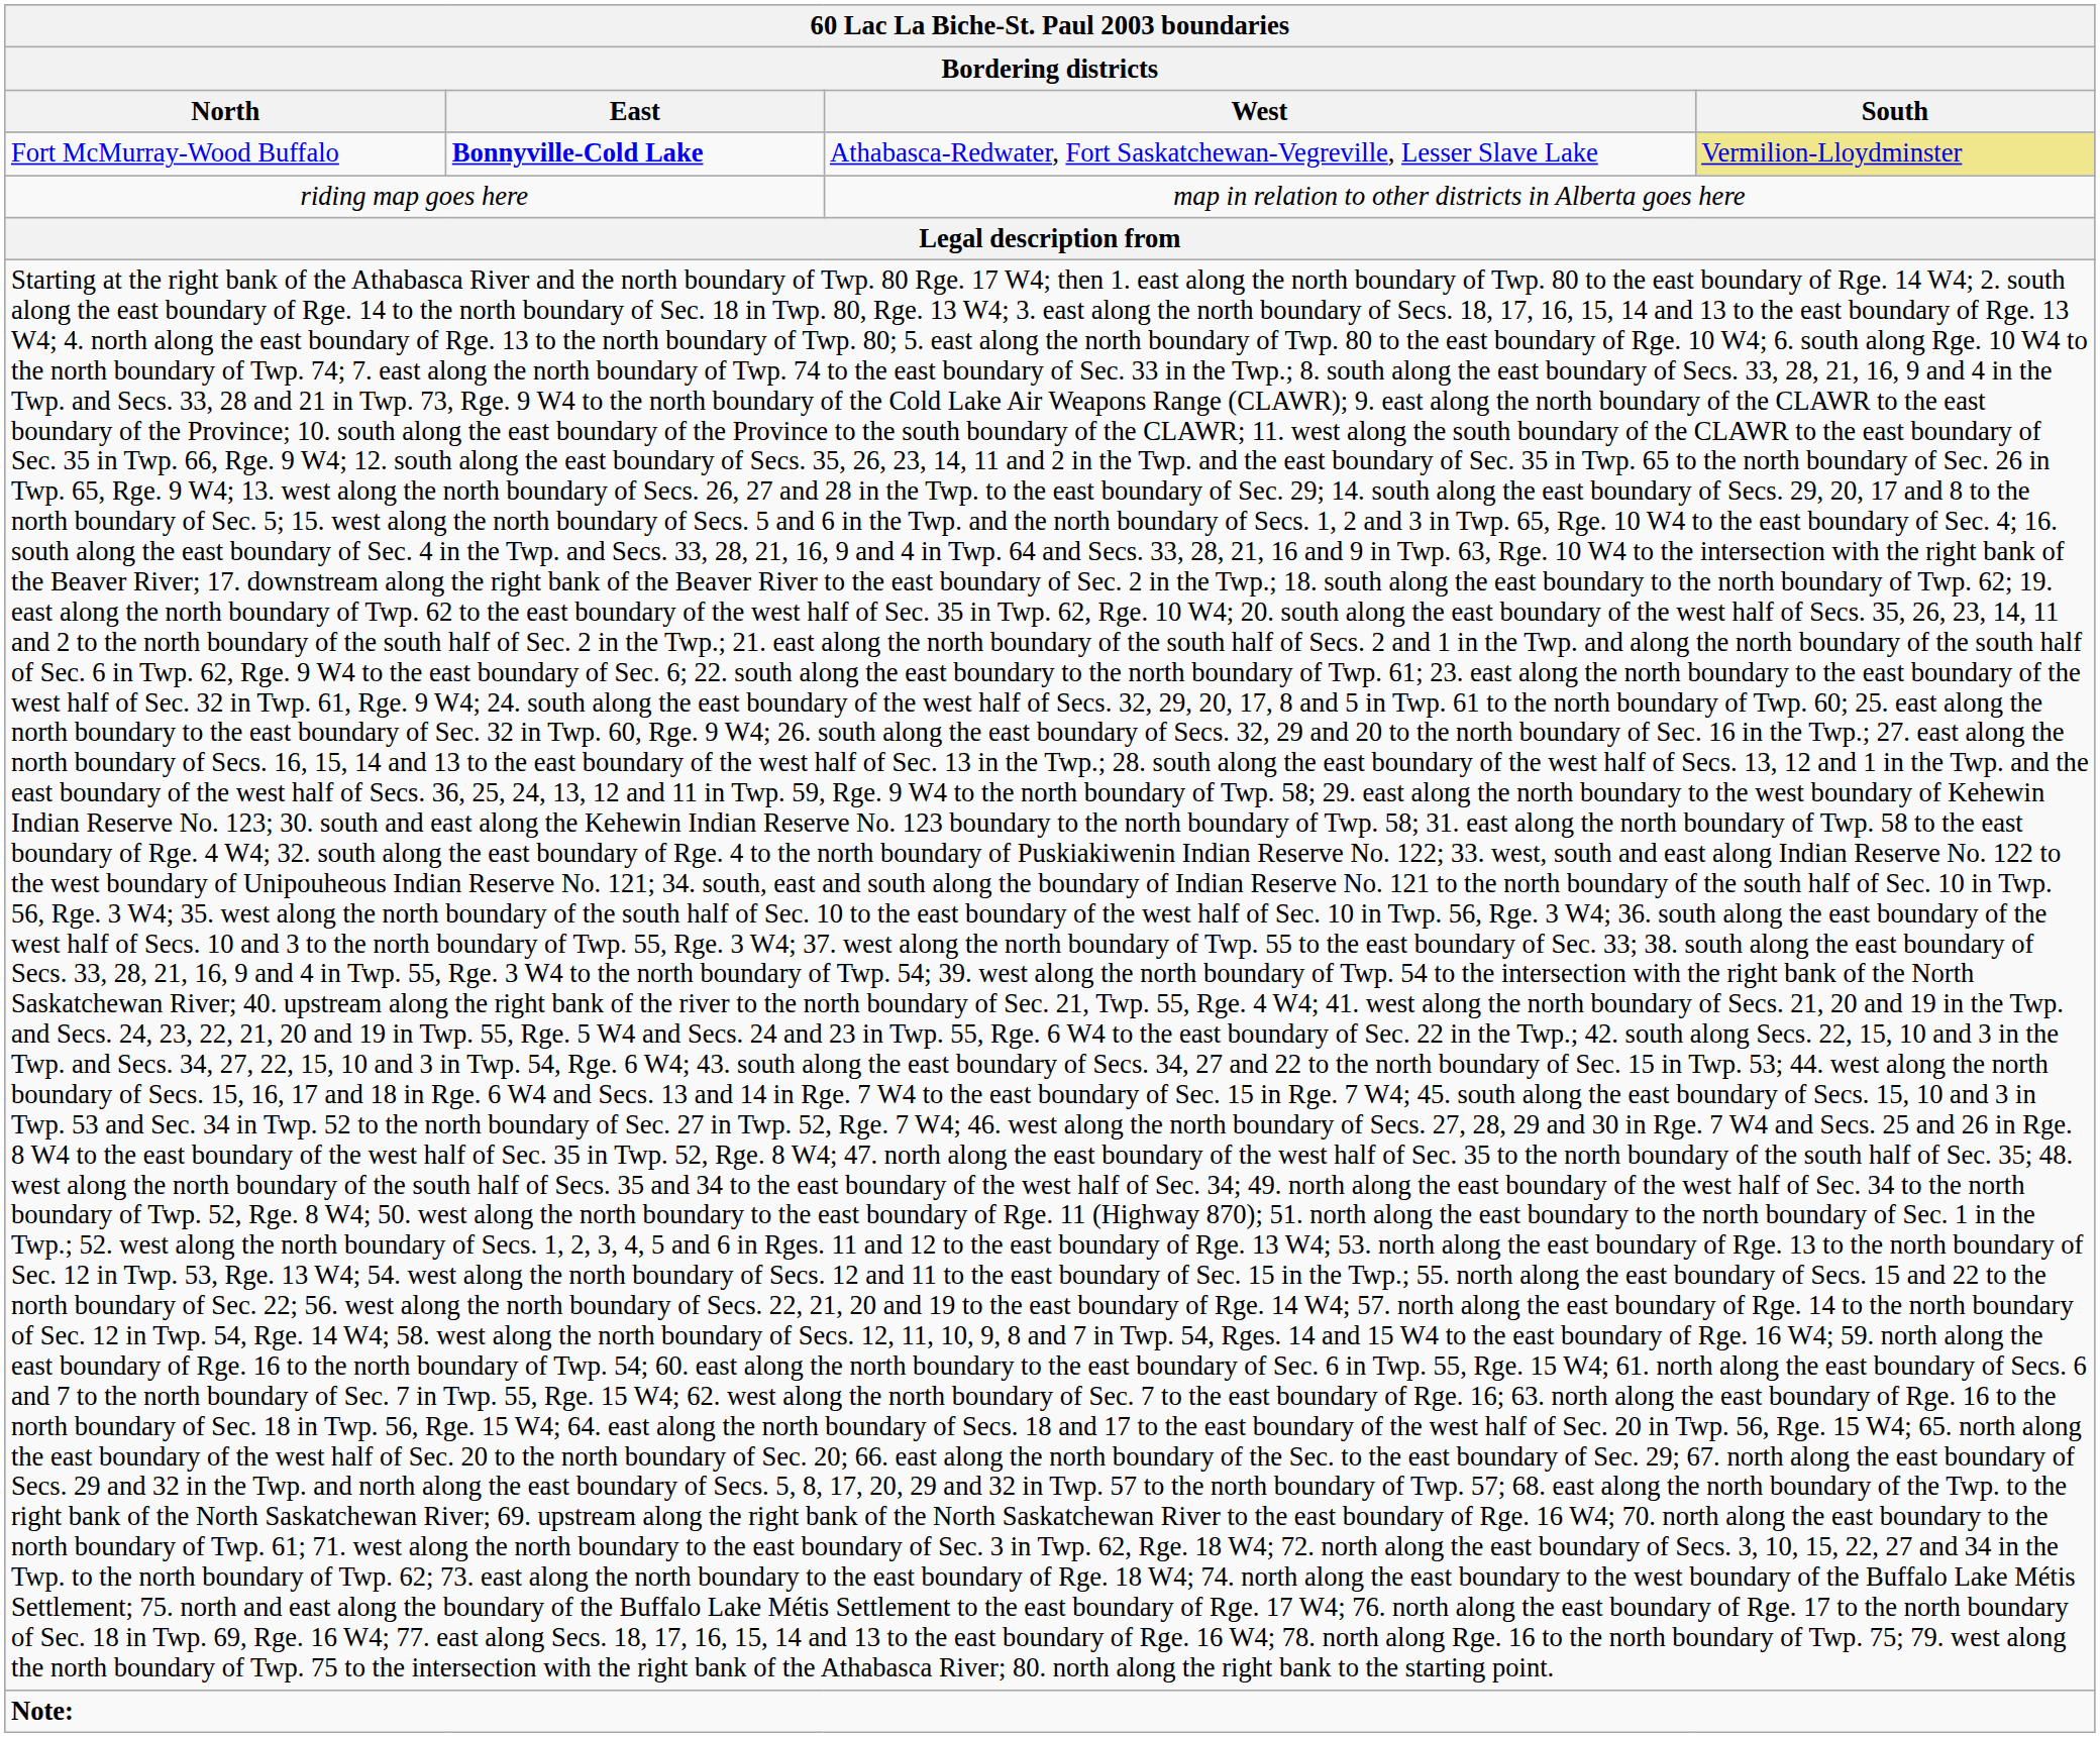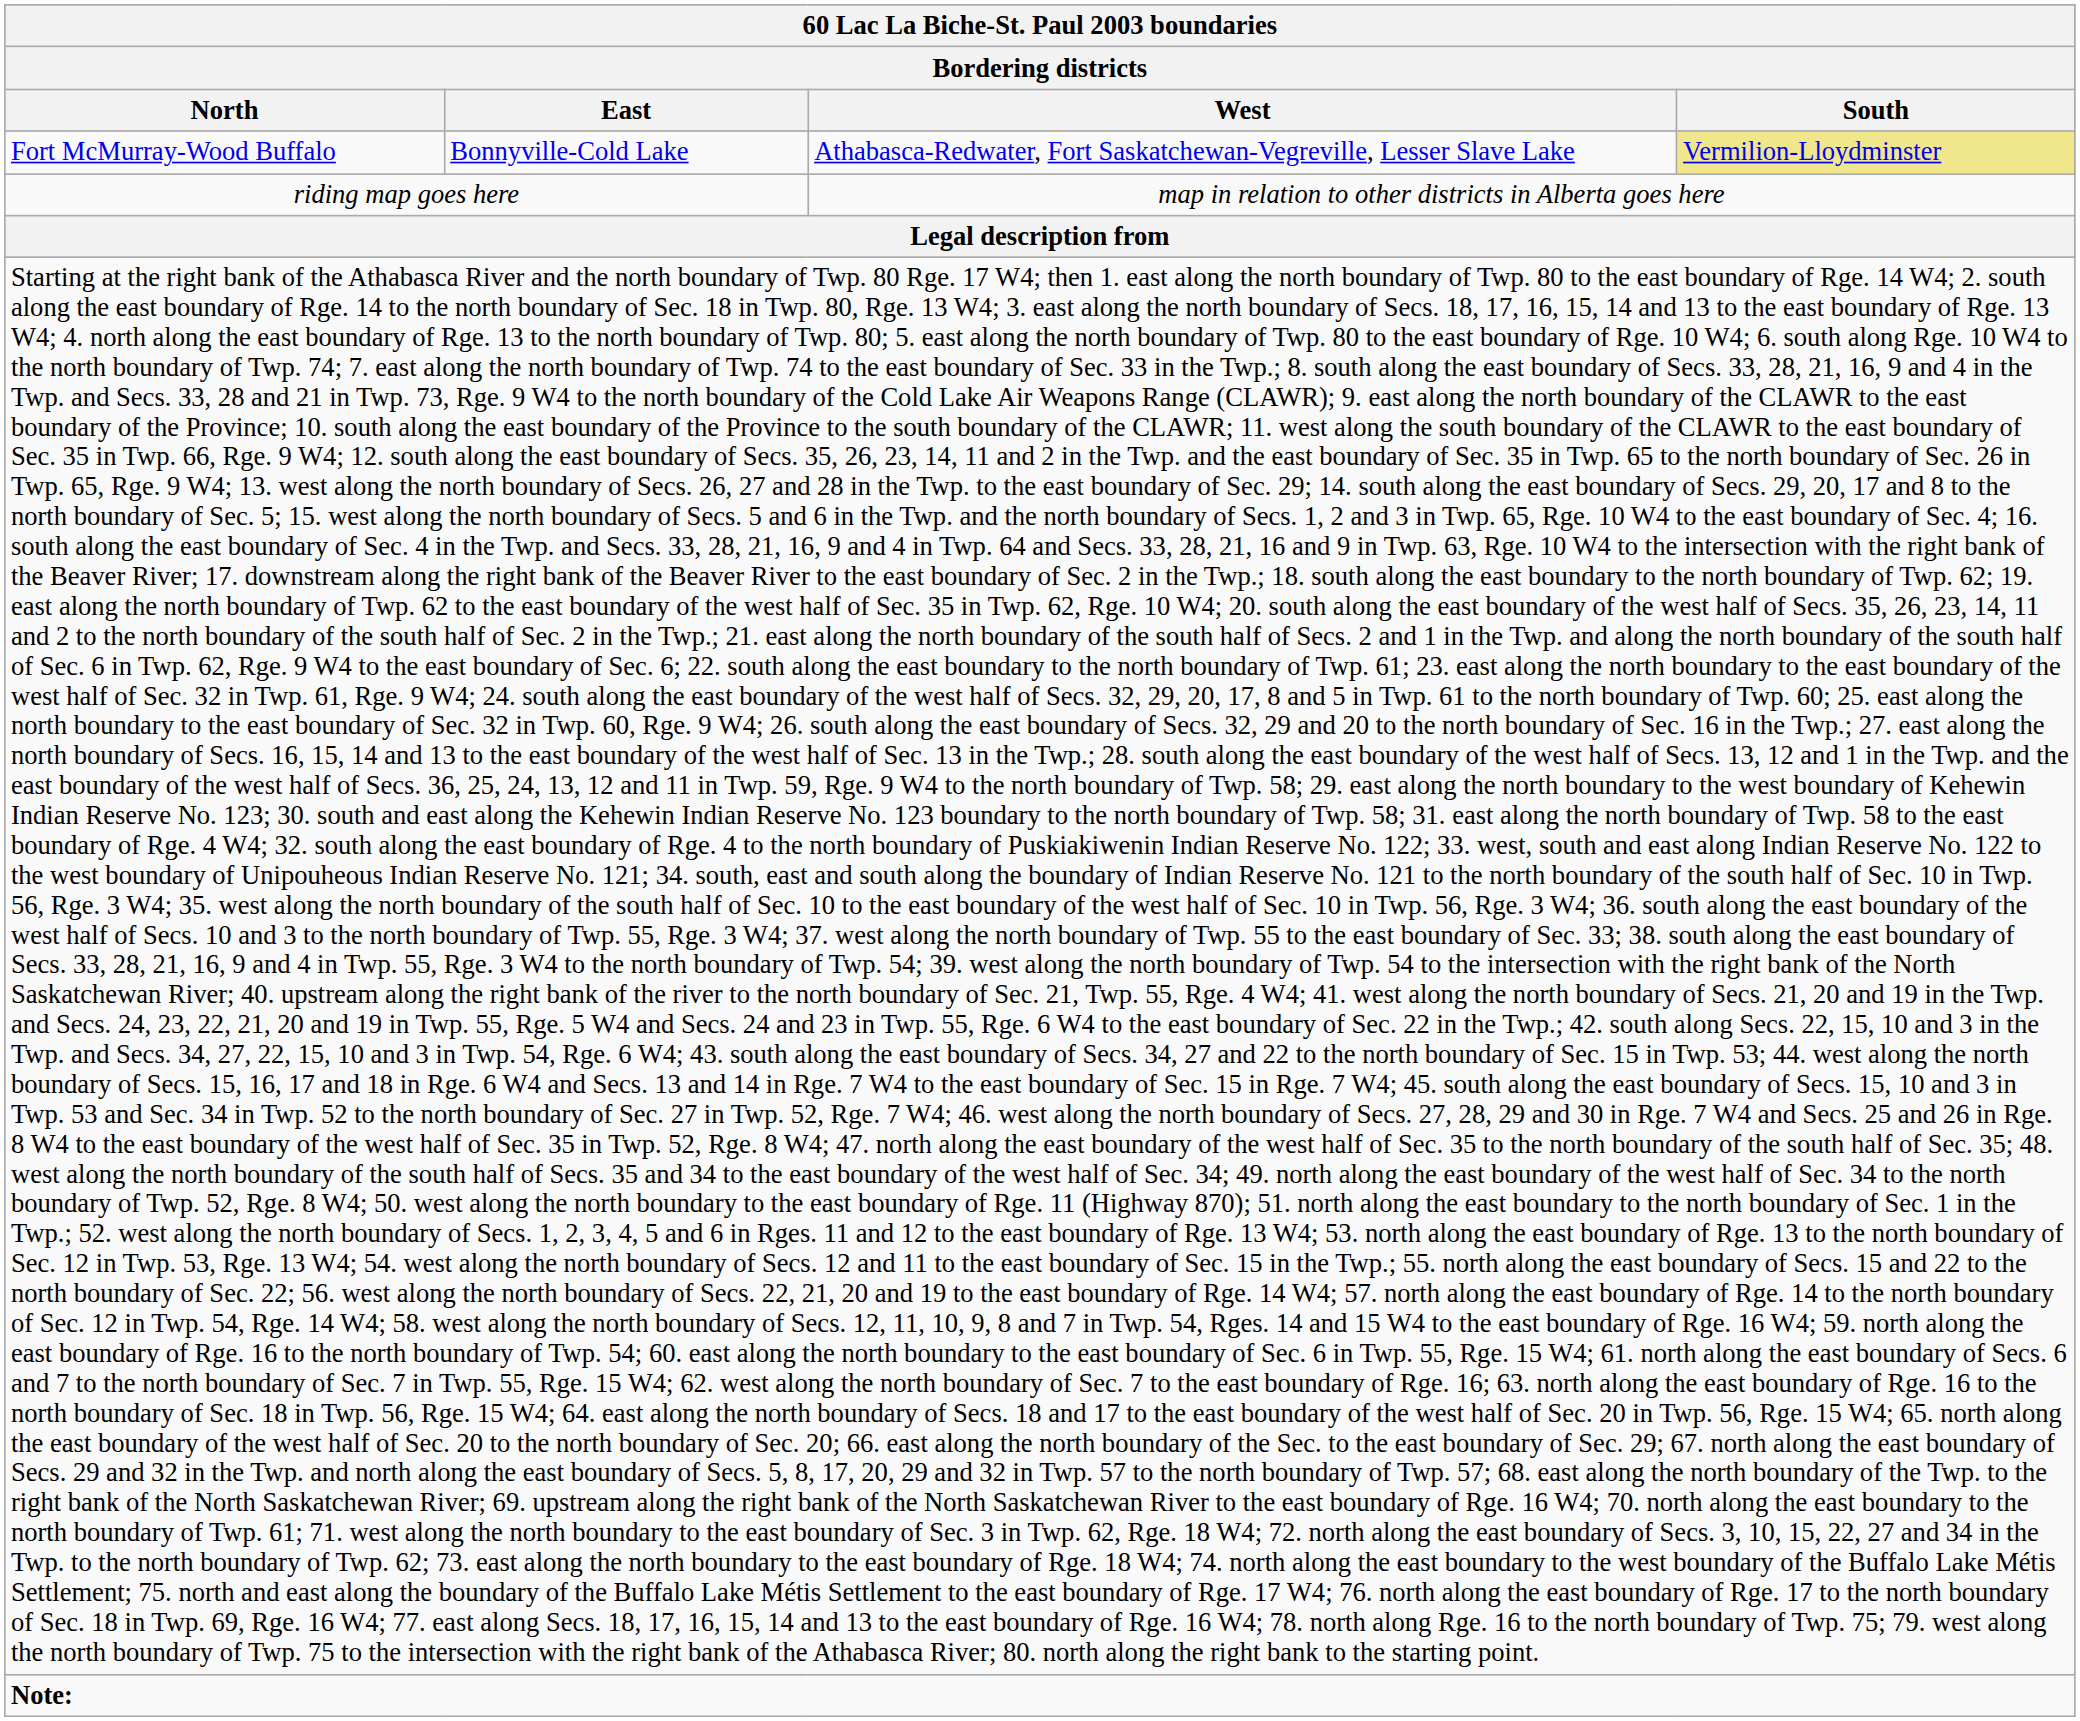Fort McMurray-Wood Buffalo | East: bold -> normal
